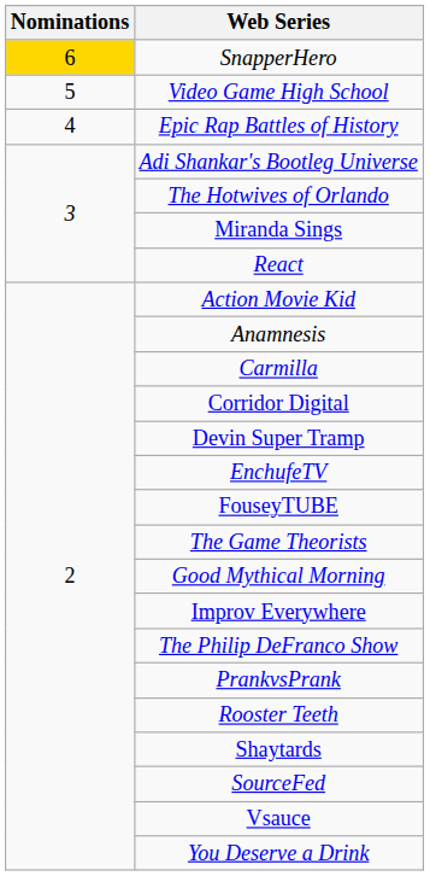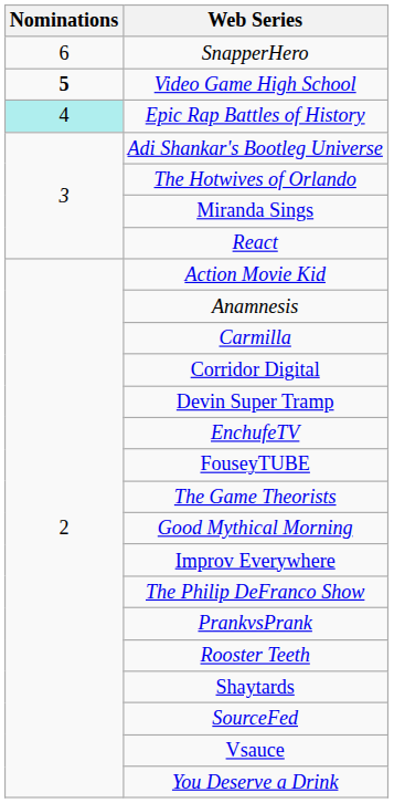SnapperHero | Nominations: gold background -> no background
Video Game High School | Nominations: normal -> bold
Epic Rap Battles of History | Nominations: no background -> paleturquoise background
